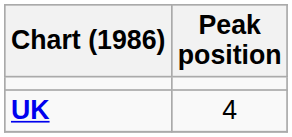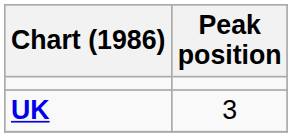row 3 | Peak position: 4 -> 3
